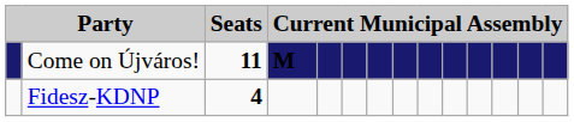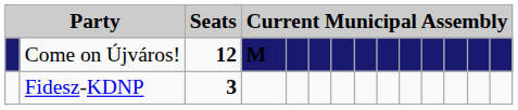Come on Újváros! | Seats: 11 -> 12
Fidesz-KDNP | Seats: 4 -> 3
